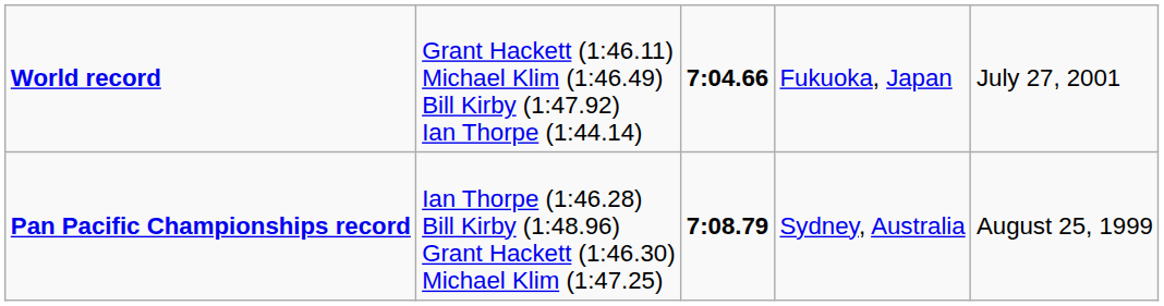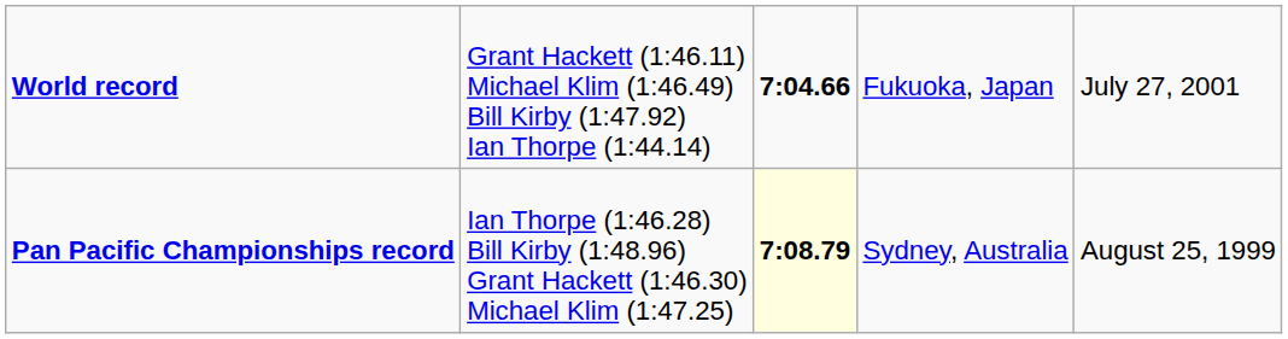Pan Pacific Championships record | column 3: no background -> lightyellow background
